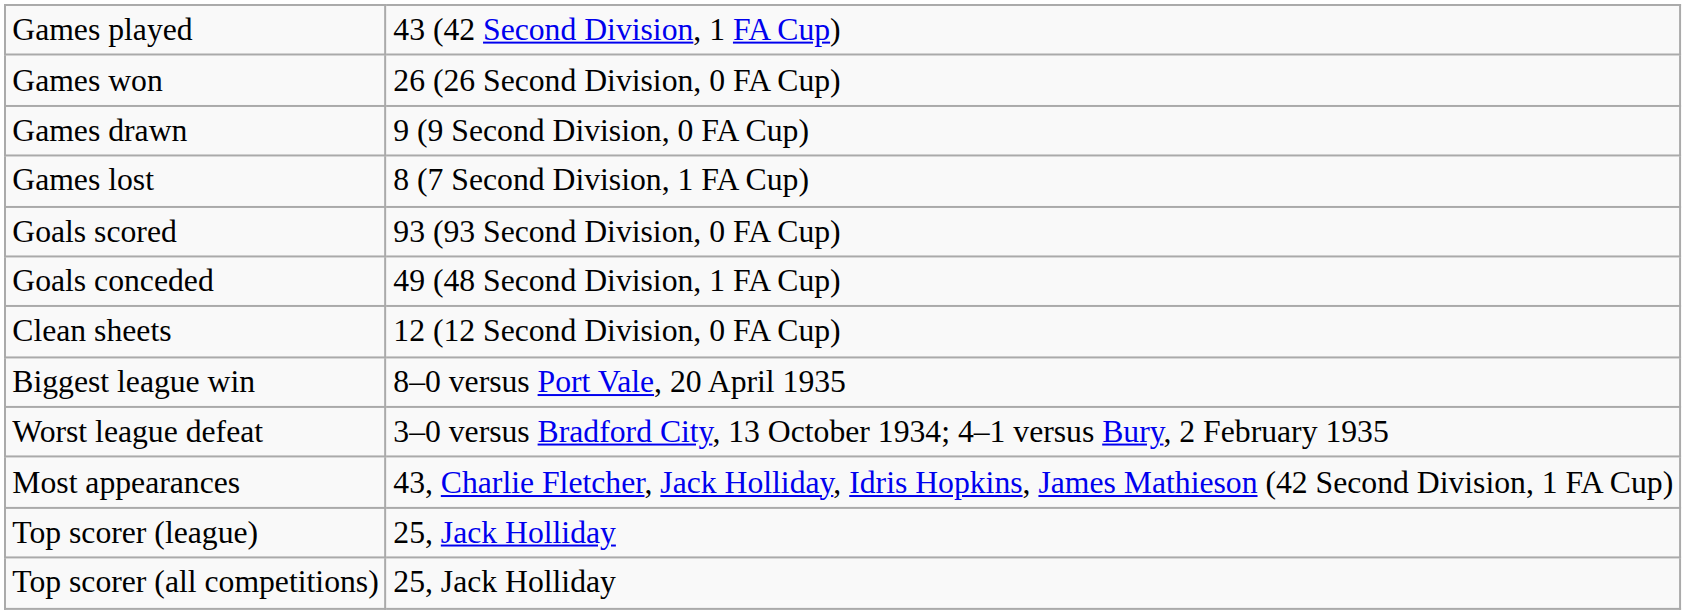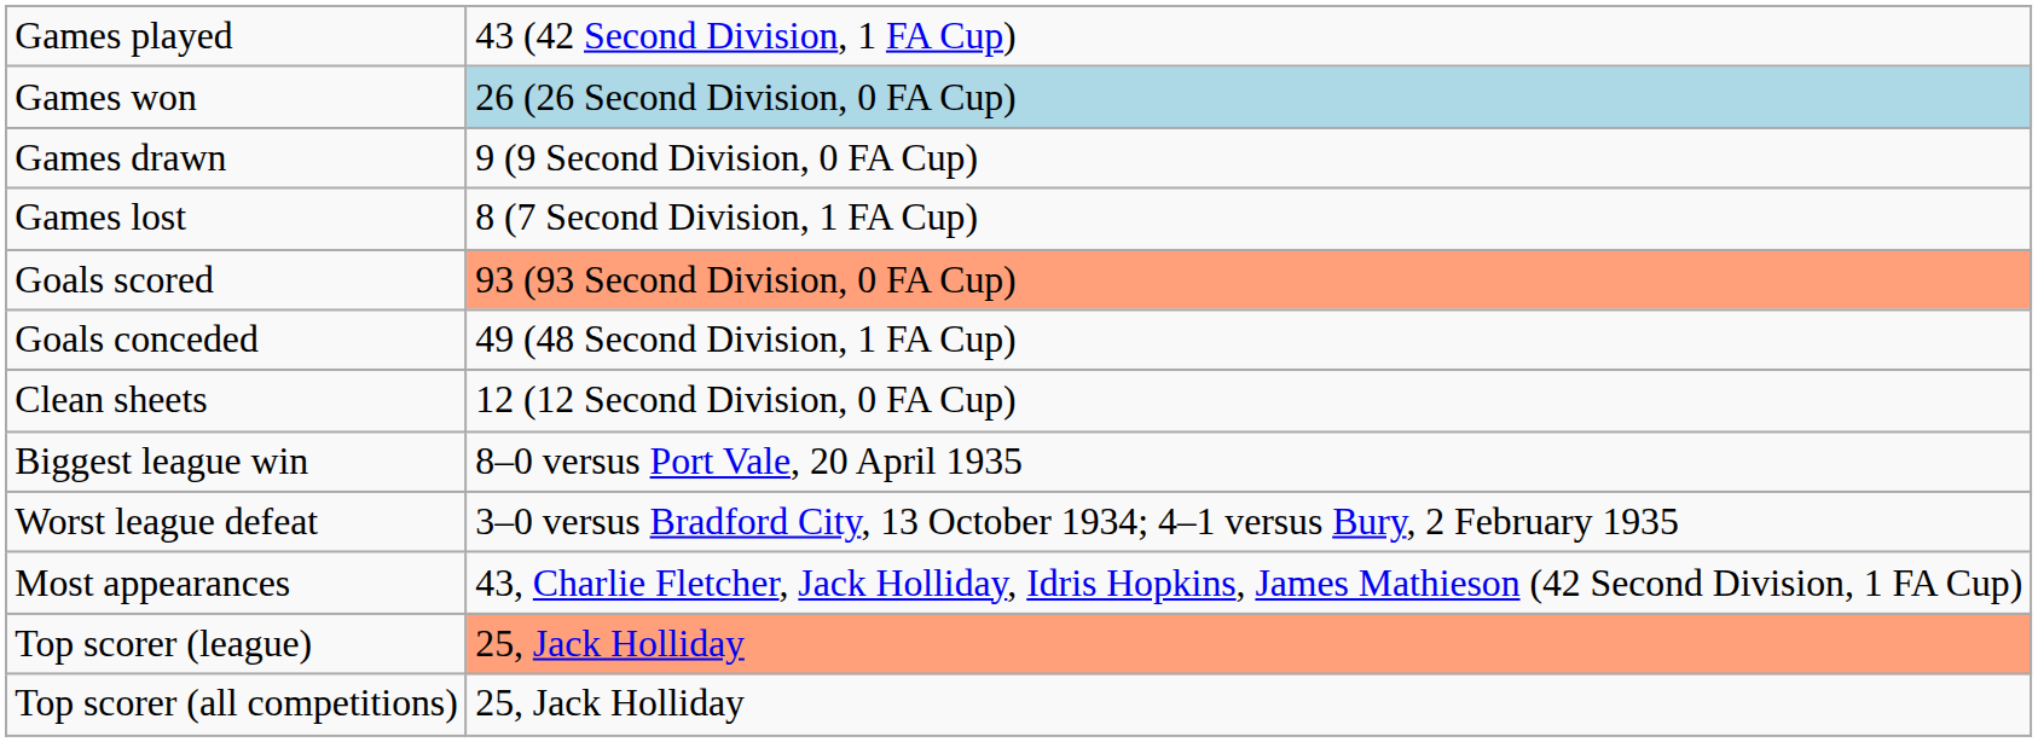Games won | column 2: no background -> lightblue background
Goals scored | column 2: no background -> lightsalmon background
Top scorer (league) | column 2: no background -> lightsalmon background
